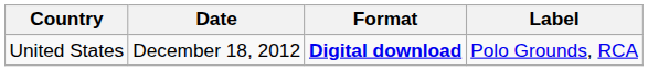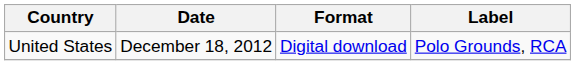United States | Format: bold -> normal
